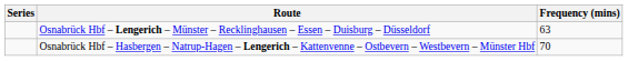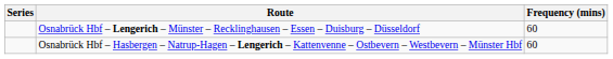row 2 | Frequency (mins): 63 -> 60
row 3 | Frequency (mins): 70 -> 60
